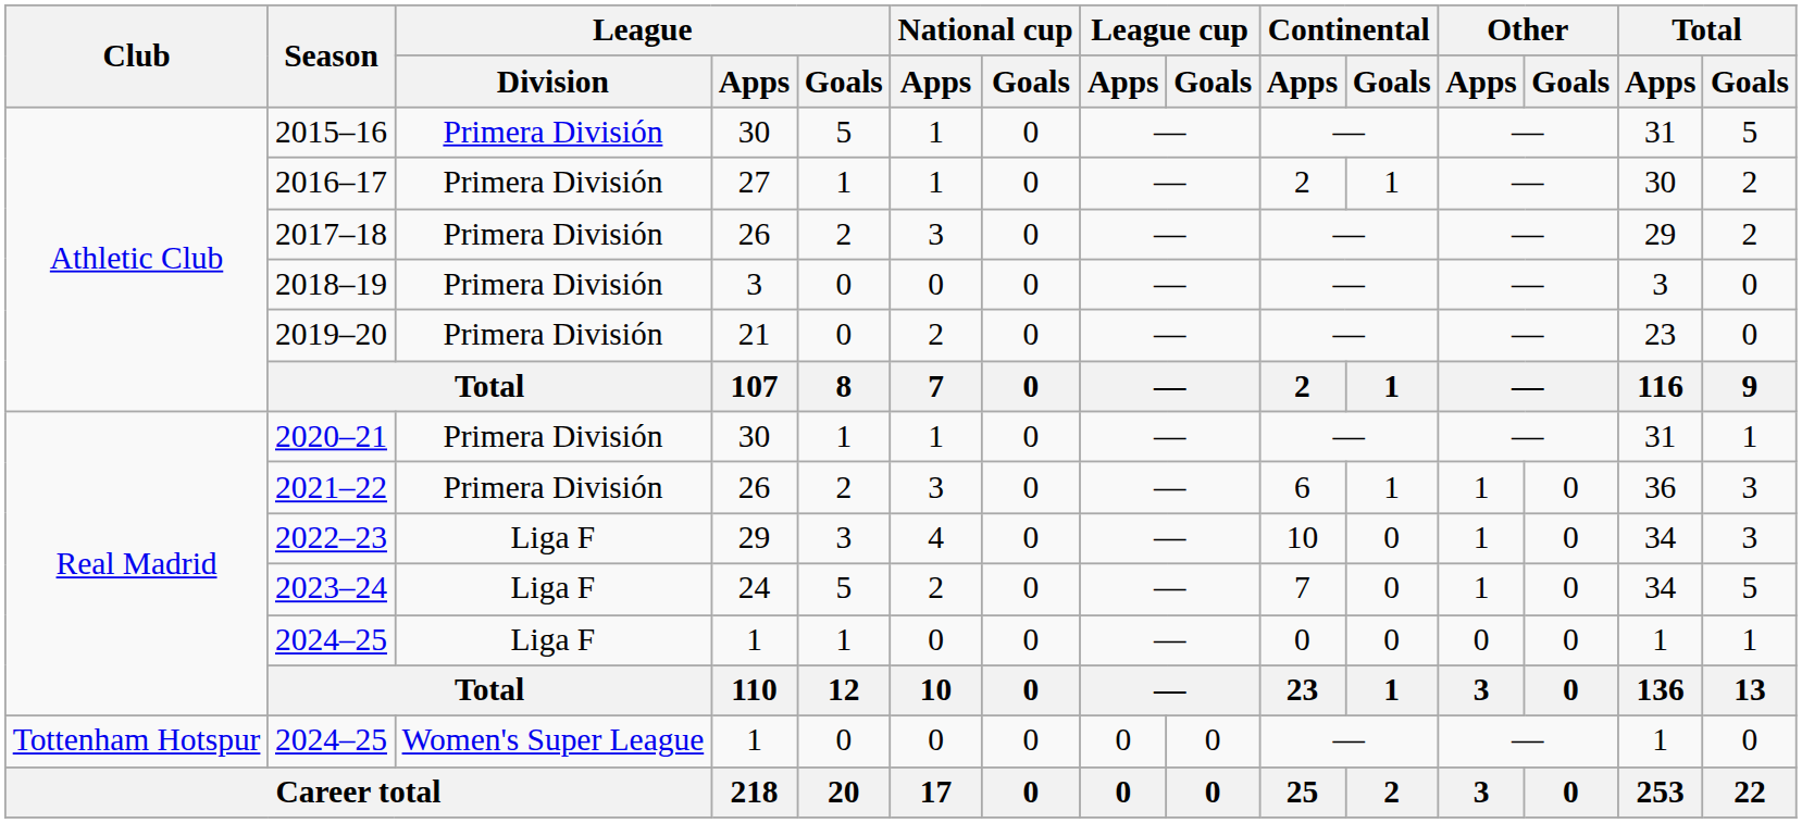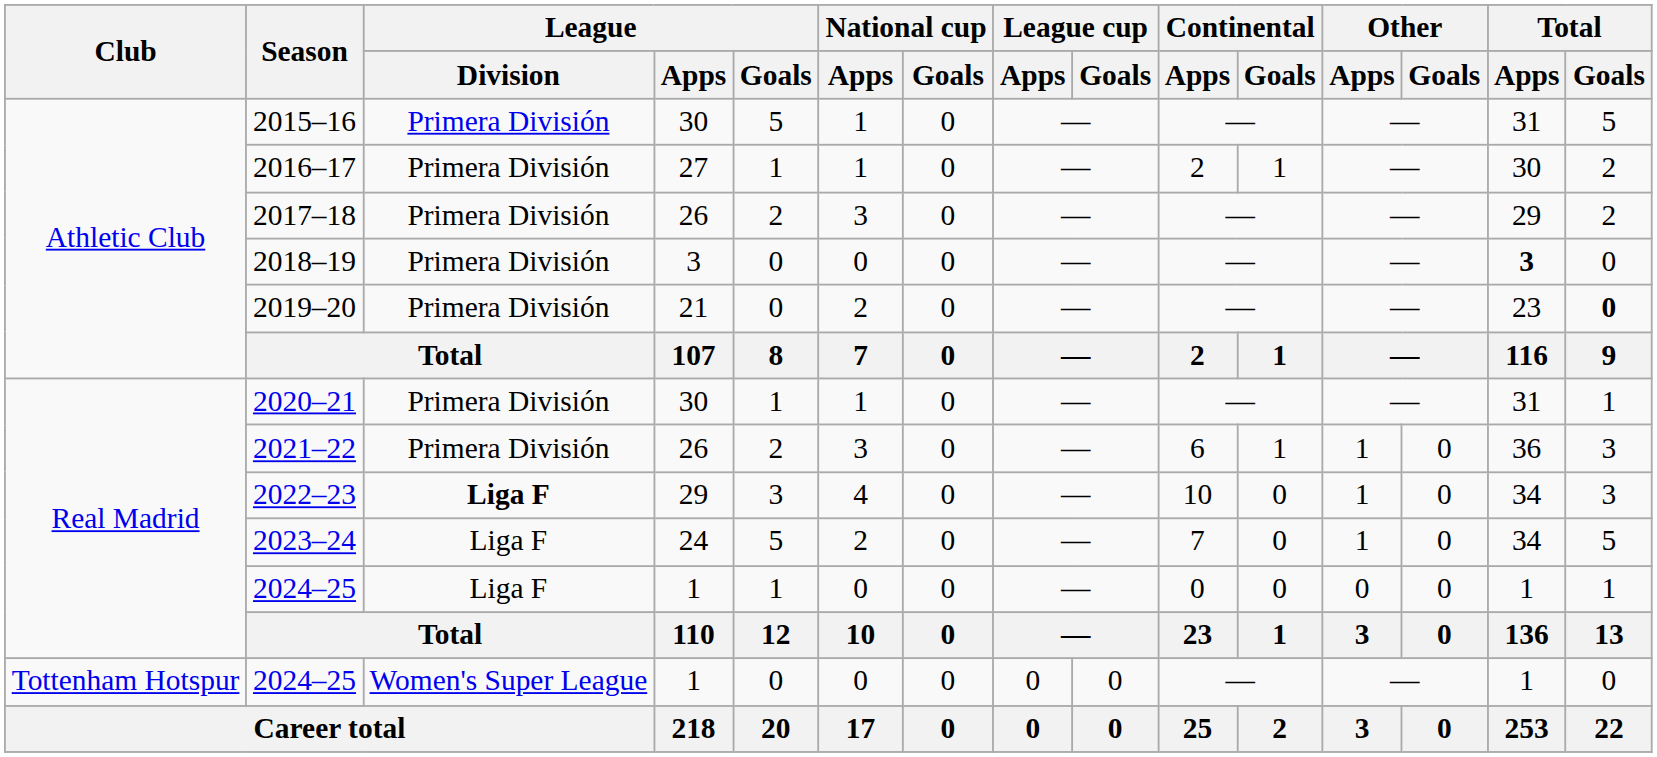2018–19 | Total / Apps: normal -> bold
2019–20 | Total / Goals: normal -> bold
2022–23 | League / Division: normal -> bold
